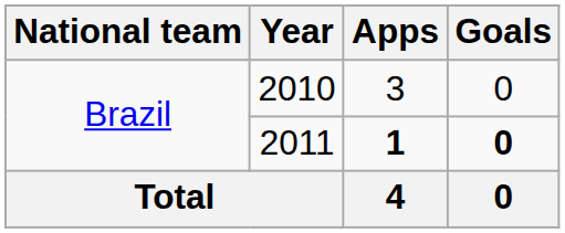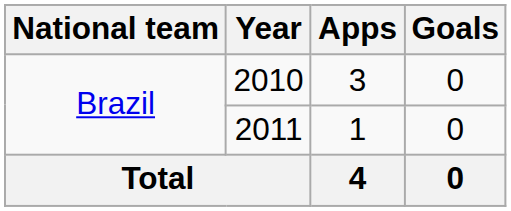2011 | Apps: bold -> normal
2011 | Goals: bold -> normal
